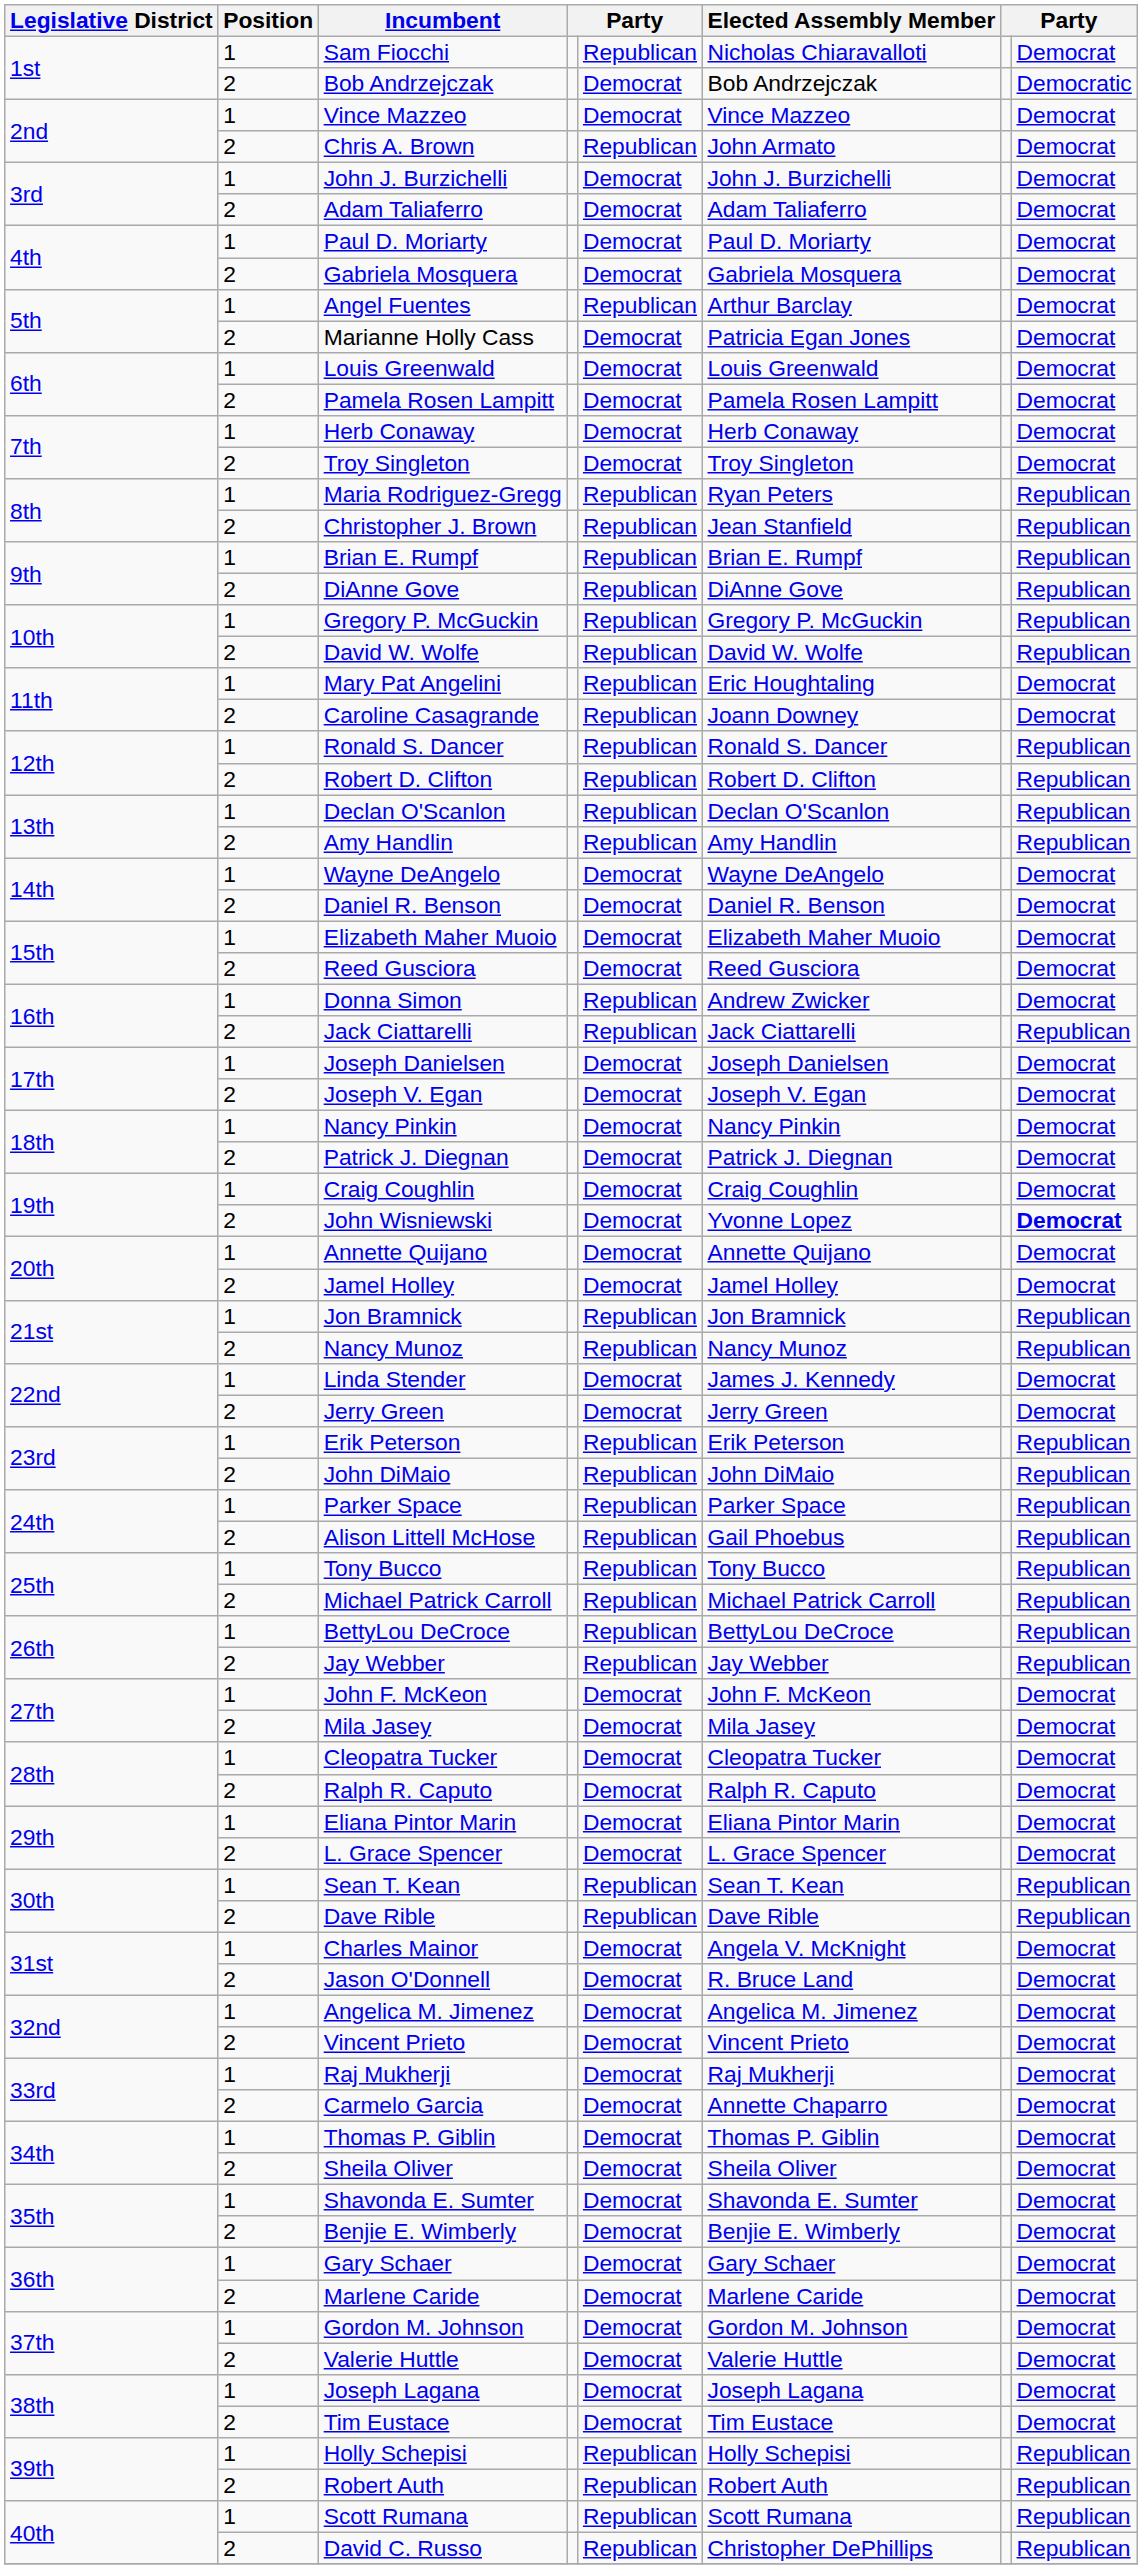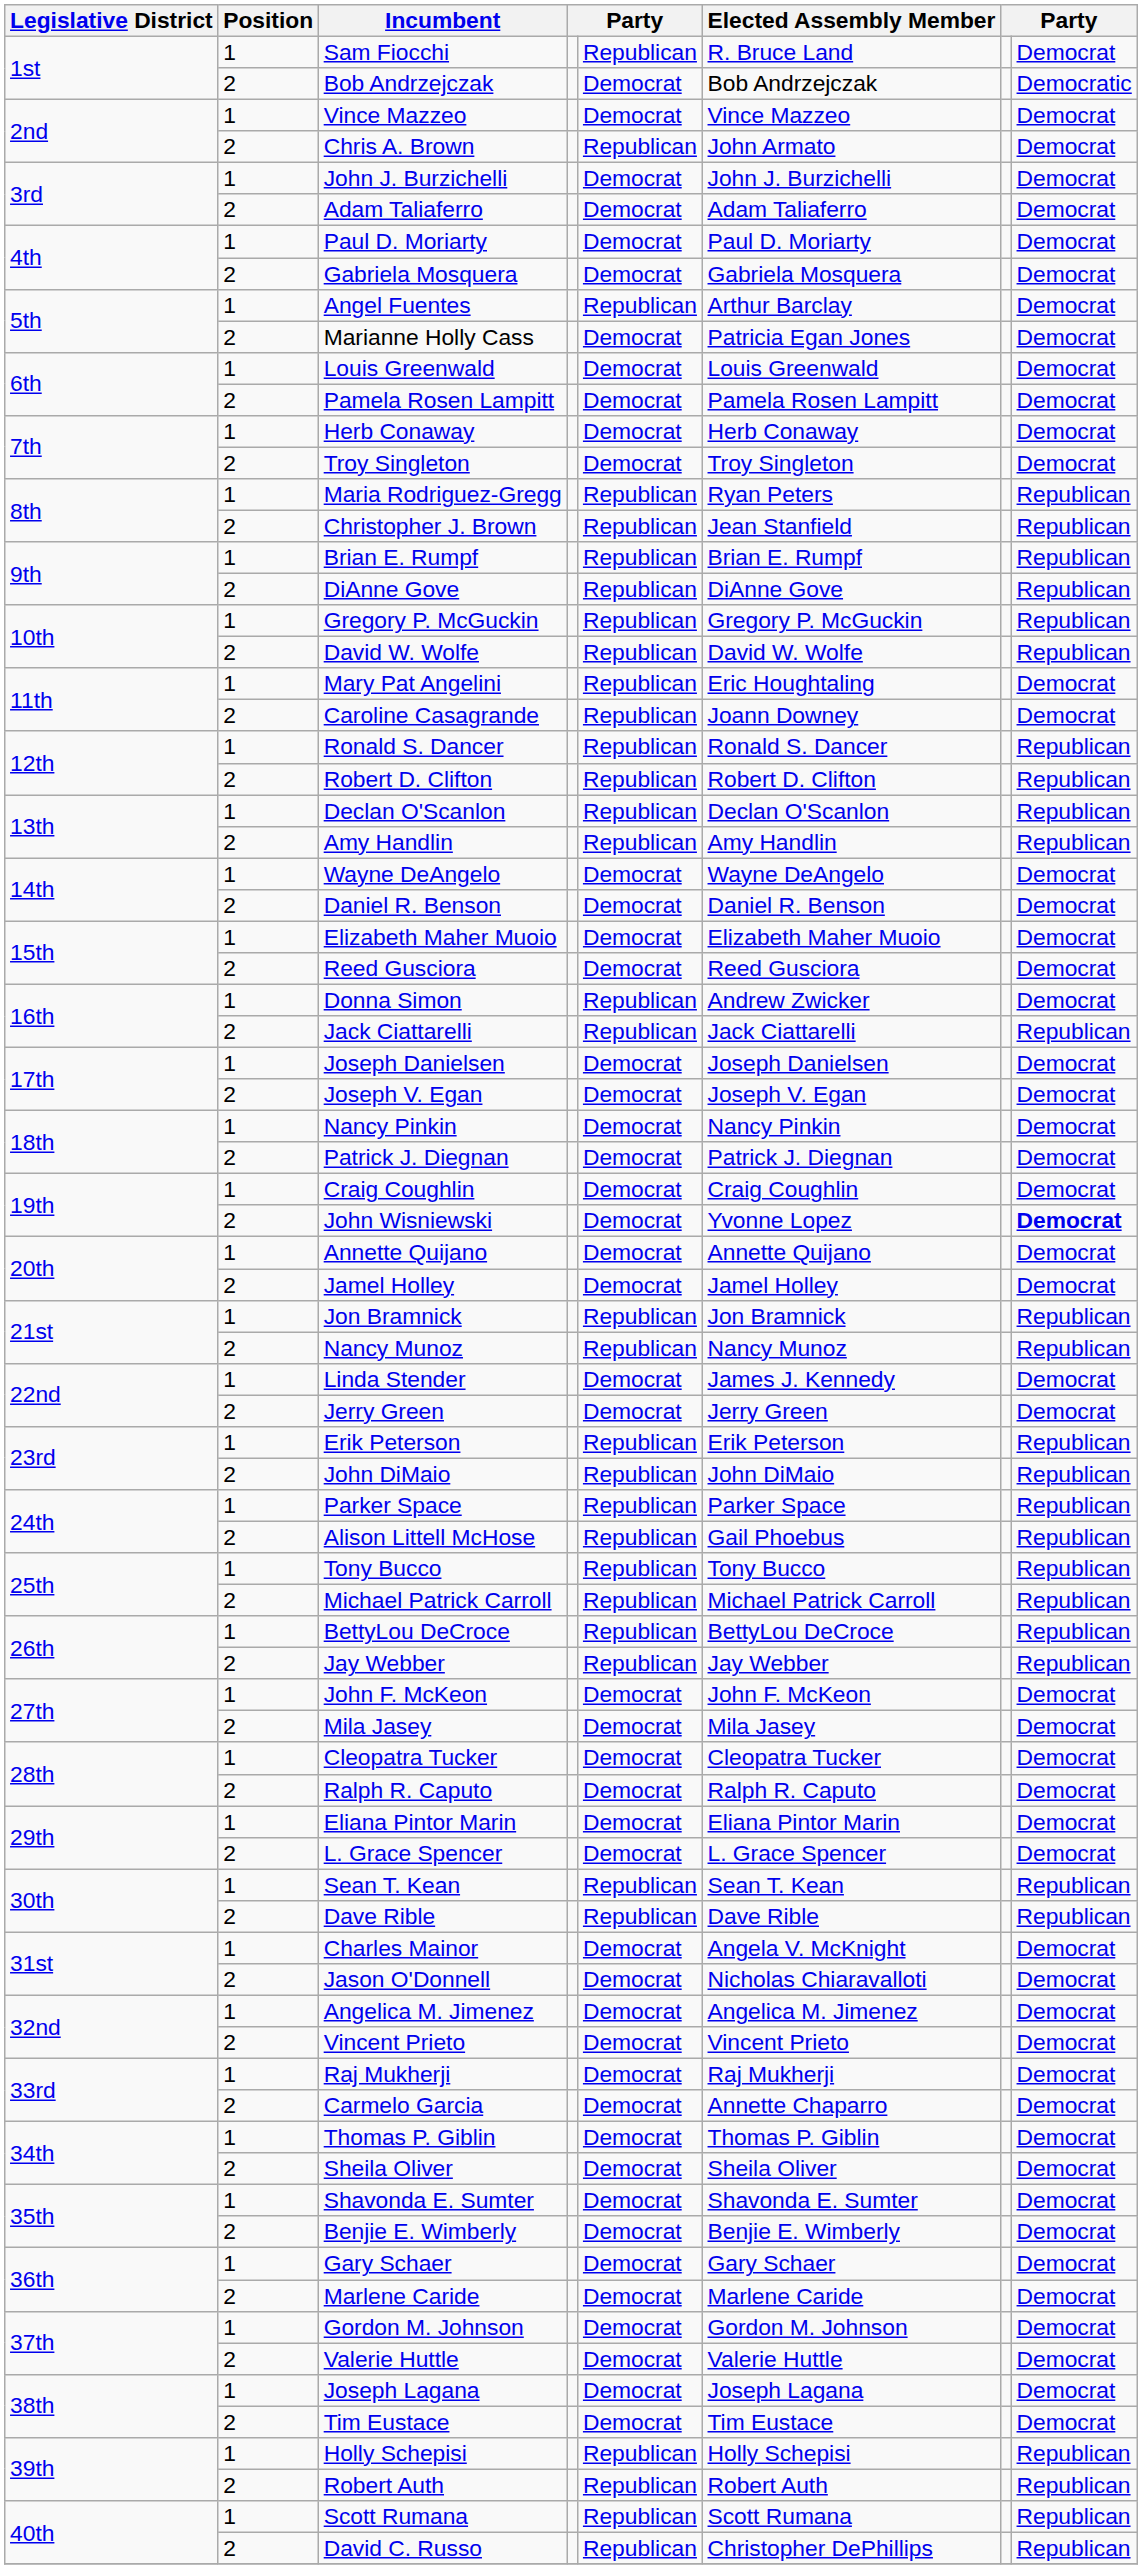Sam Fiocchi | Elected Assembly Member: Nicholas Chiaravalloti -> R. Bruce Land
Jason O'Donnell | Elected Assembly Member: R. Bruce Land -> Nicholas Chiaravalloti
